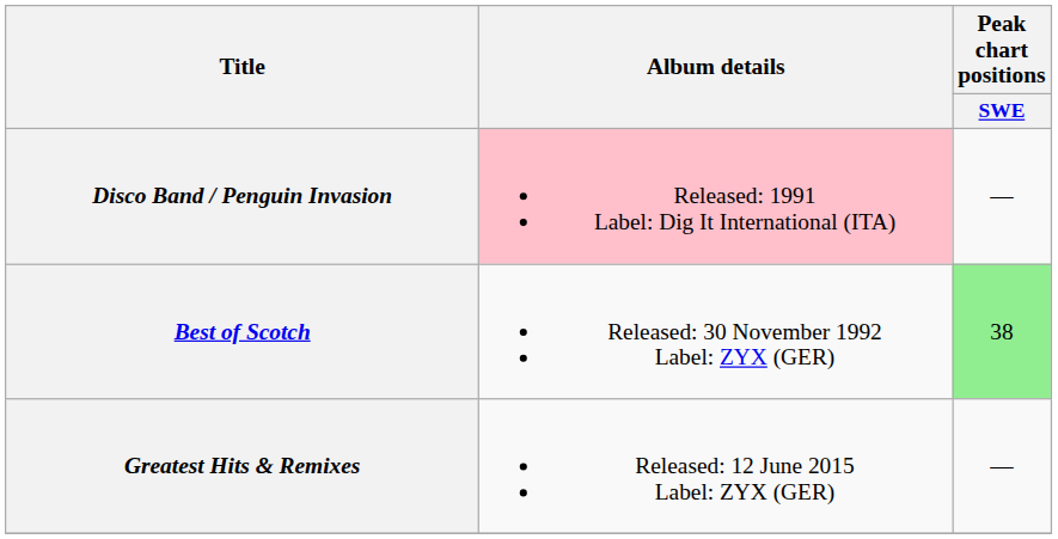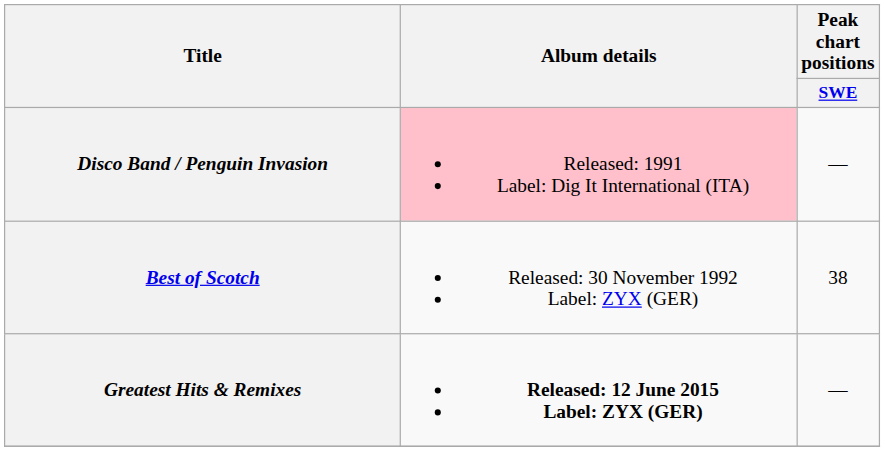Best of Scotch | Peak chart positions / SWE: lightgreen background -> no background
Greatest Hits & Remixes | Album details: normal -> bold
